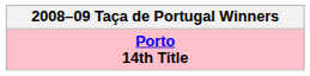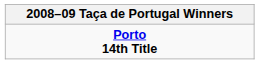row 2 | column 1: pink background -> no background
